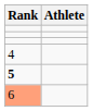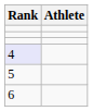row 5 | Rank: no background -> lavender background
row 6 | Rank: bold -> normal
row 7 | Rank: lightsalmon background -> no background
